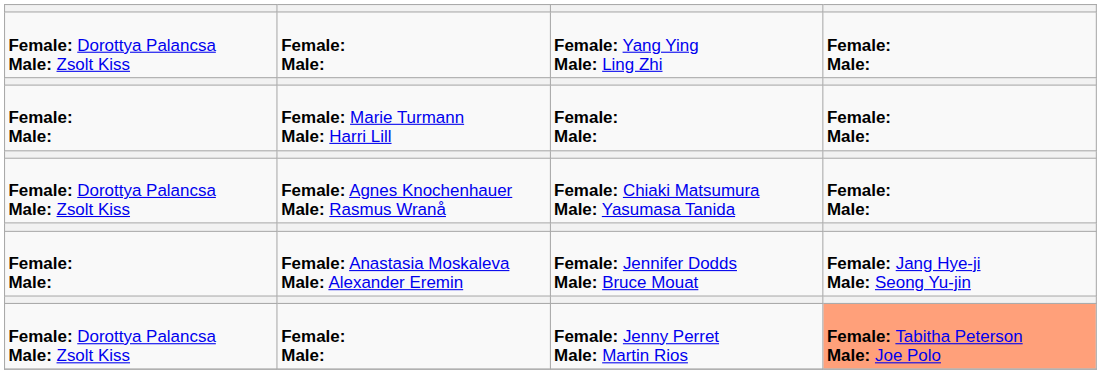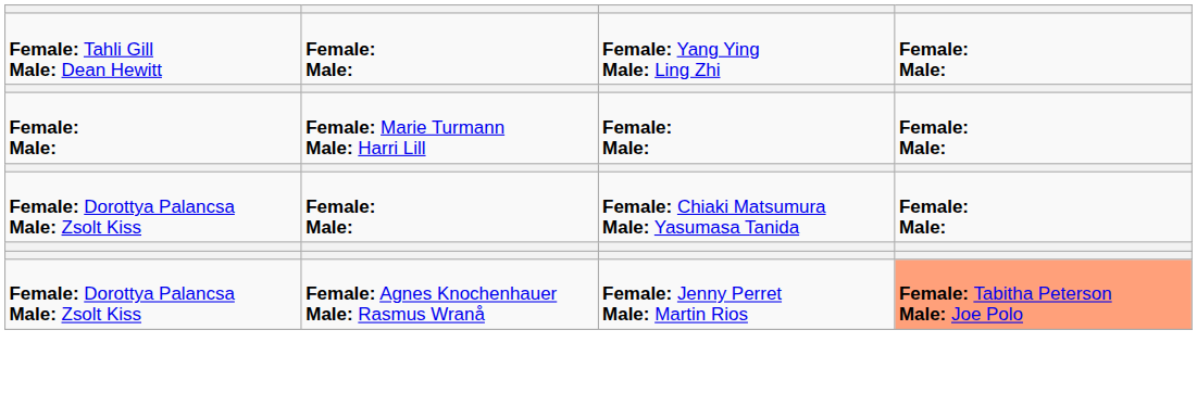Female: Yang Ying Male: Ling Zhi | column 1: Female: Dorottya Palancsa Male: Zsolt Kiss -> Female: Tahli Gill Male: Dean Hewitt
Female: Chiaki Matsumura Male: Yasumasa Tanida | column 2: Female: Agnes Knochenhauer Male: Rasmus Wranå -> Female: Male:
- row: Female: Male: | Female: Anastasia Moskaleva Male: Alexander Eremin | Female: Jennifer Dodds Male: Bruce Mouat | Female: Jang Hye-ji Male: Seong Yu-jin
Female: Jenny Perret Male: Martin Rios | column 2: Female: Male: -> Female: Agnes Knochenhauer Male: Rasmus Wranå
